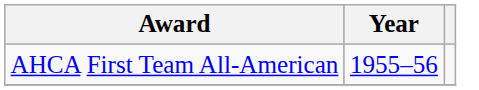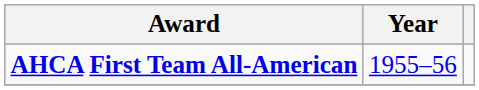row 2 | Award: normal -> bold
